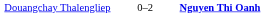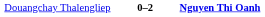Douangchay Thalengliep | column 2: normal -> bold
